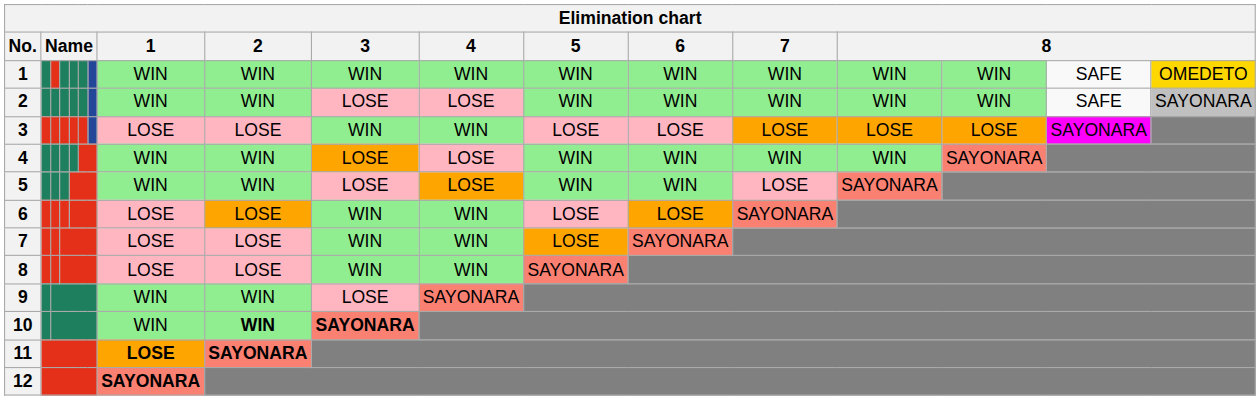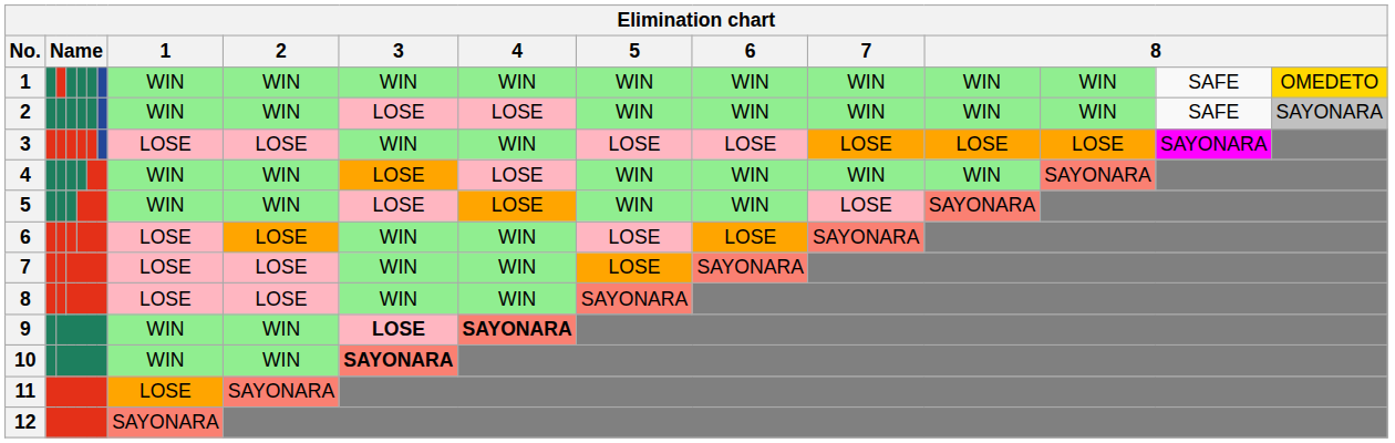9 | Elimination chart / 3: normal -> bold
9 | Elimination chart / 4: normal -> bold
10 | Elimination chart / 2: bold -> normal
11 | Elimination chart / 1: bold -> normal
11 | Elimination chart / 2: bold -> normal
12 | Elimination chart / 1: bold -> normal
